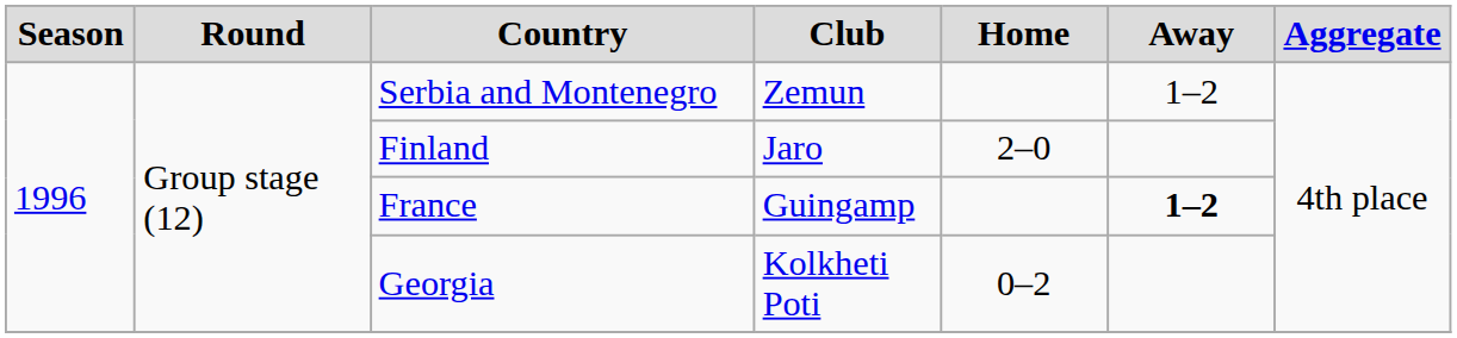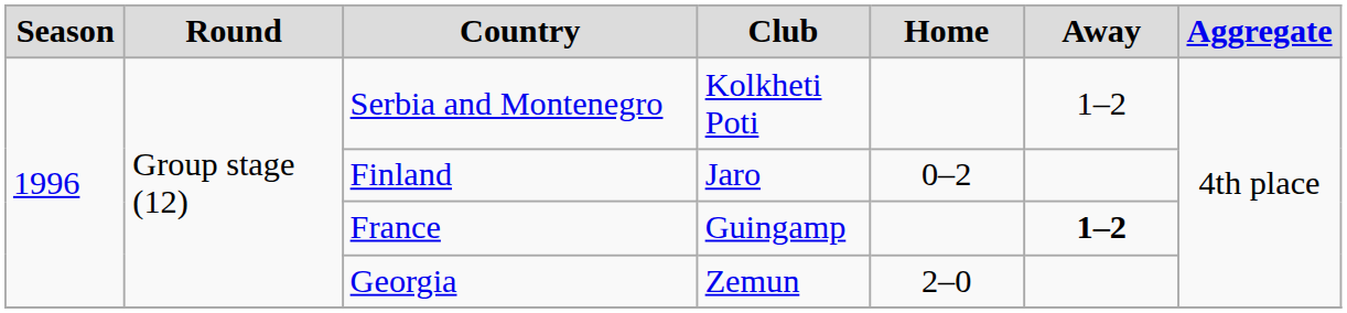Serbia and Montenegro | Club: Zemun -> Kolkheti Poti
Finland | Home: 2–0 -> 0–2
Georgia | Club: Kolkheti Poti -> Zemun
Georgia | Home: 0–2 -> 2–0
